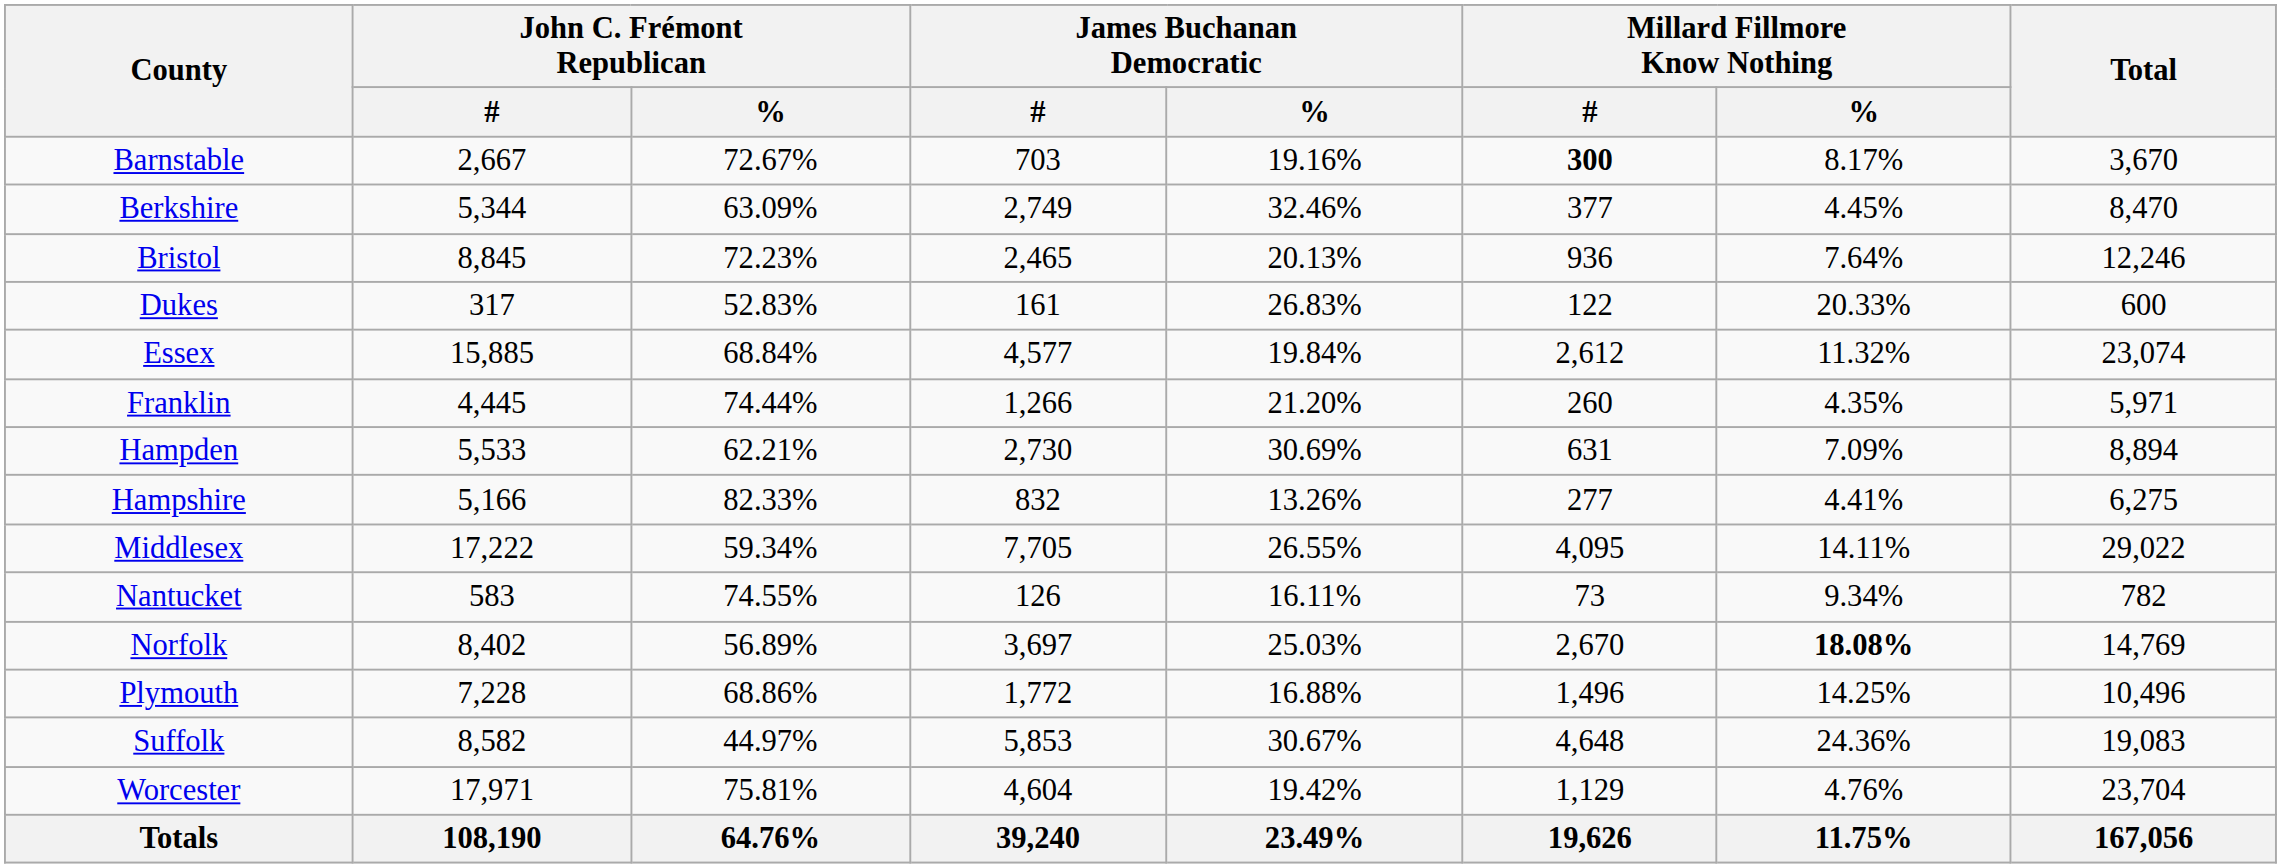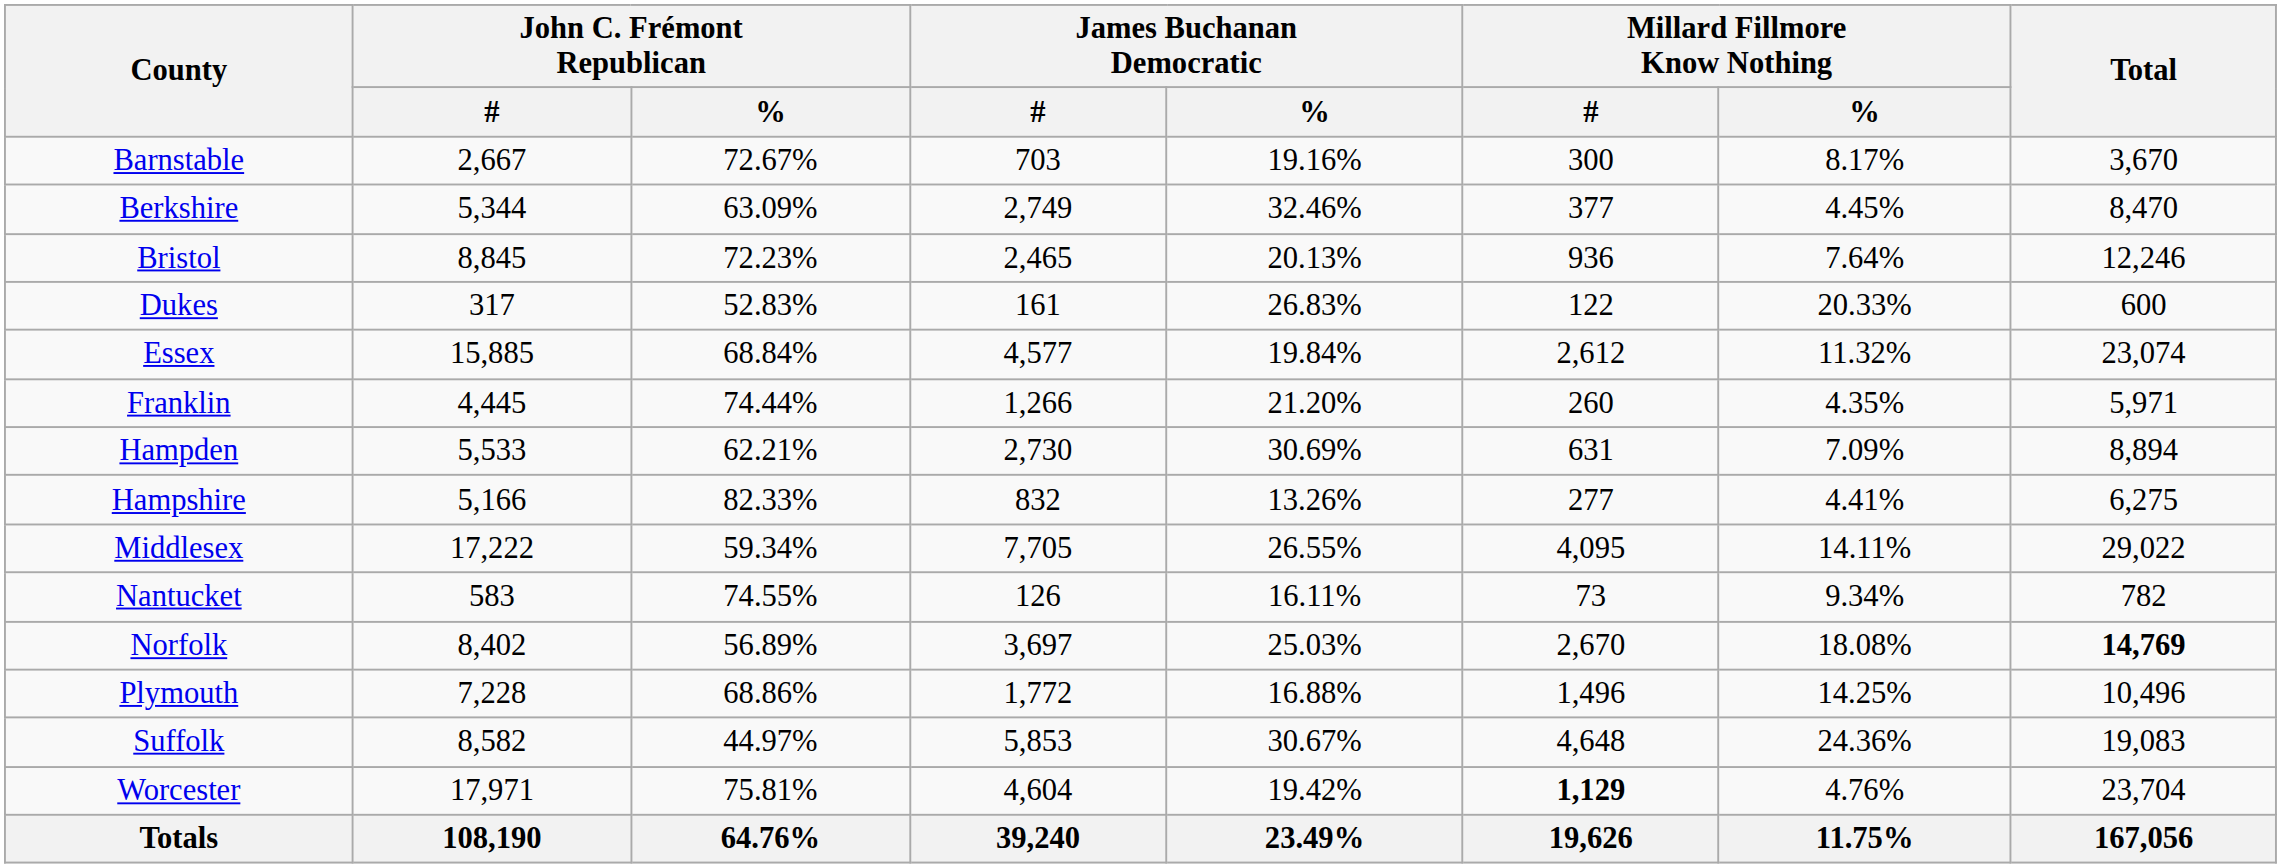Barnstable | Millard Fillmore Know Nothing / #: bold -> normal
Norfolk | Millard Fillmore Know Nothing / %: bold -> normal
Norfolk | Total: normal -> bold
Worcester | Millard Fillmore Know Nothing / #: normal -> bold
